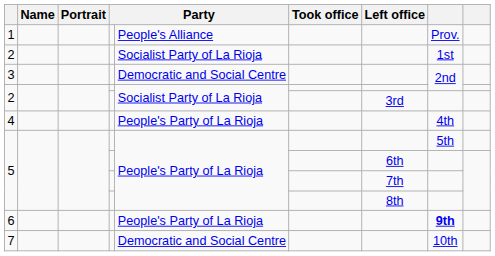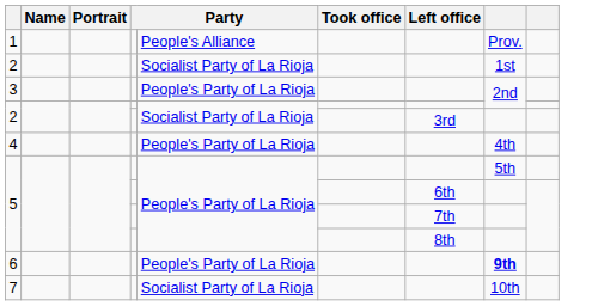3 | column 5: Democratic and Social Centre -> People's Party of La Rioja
7 | column 5: Democratic and Social Centre -> Socialist Party of La Rioja
